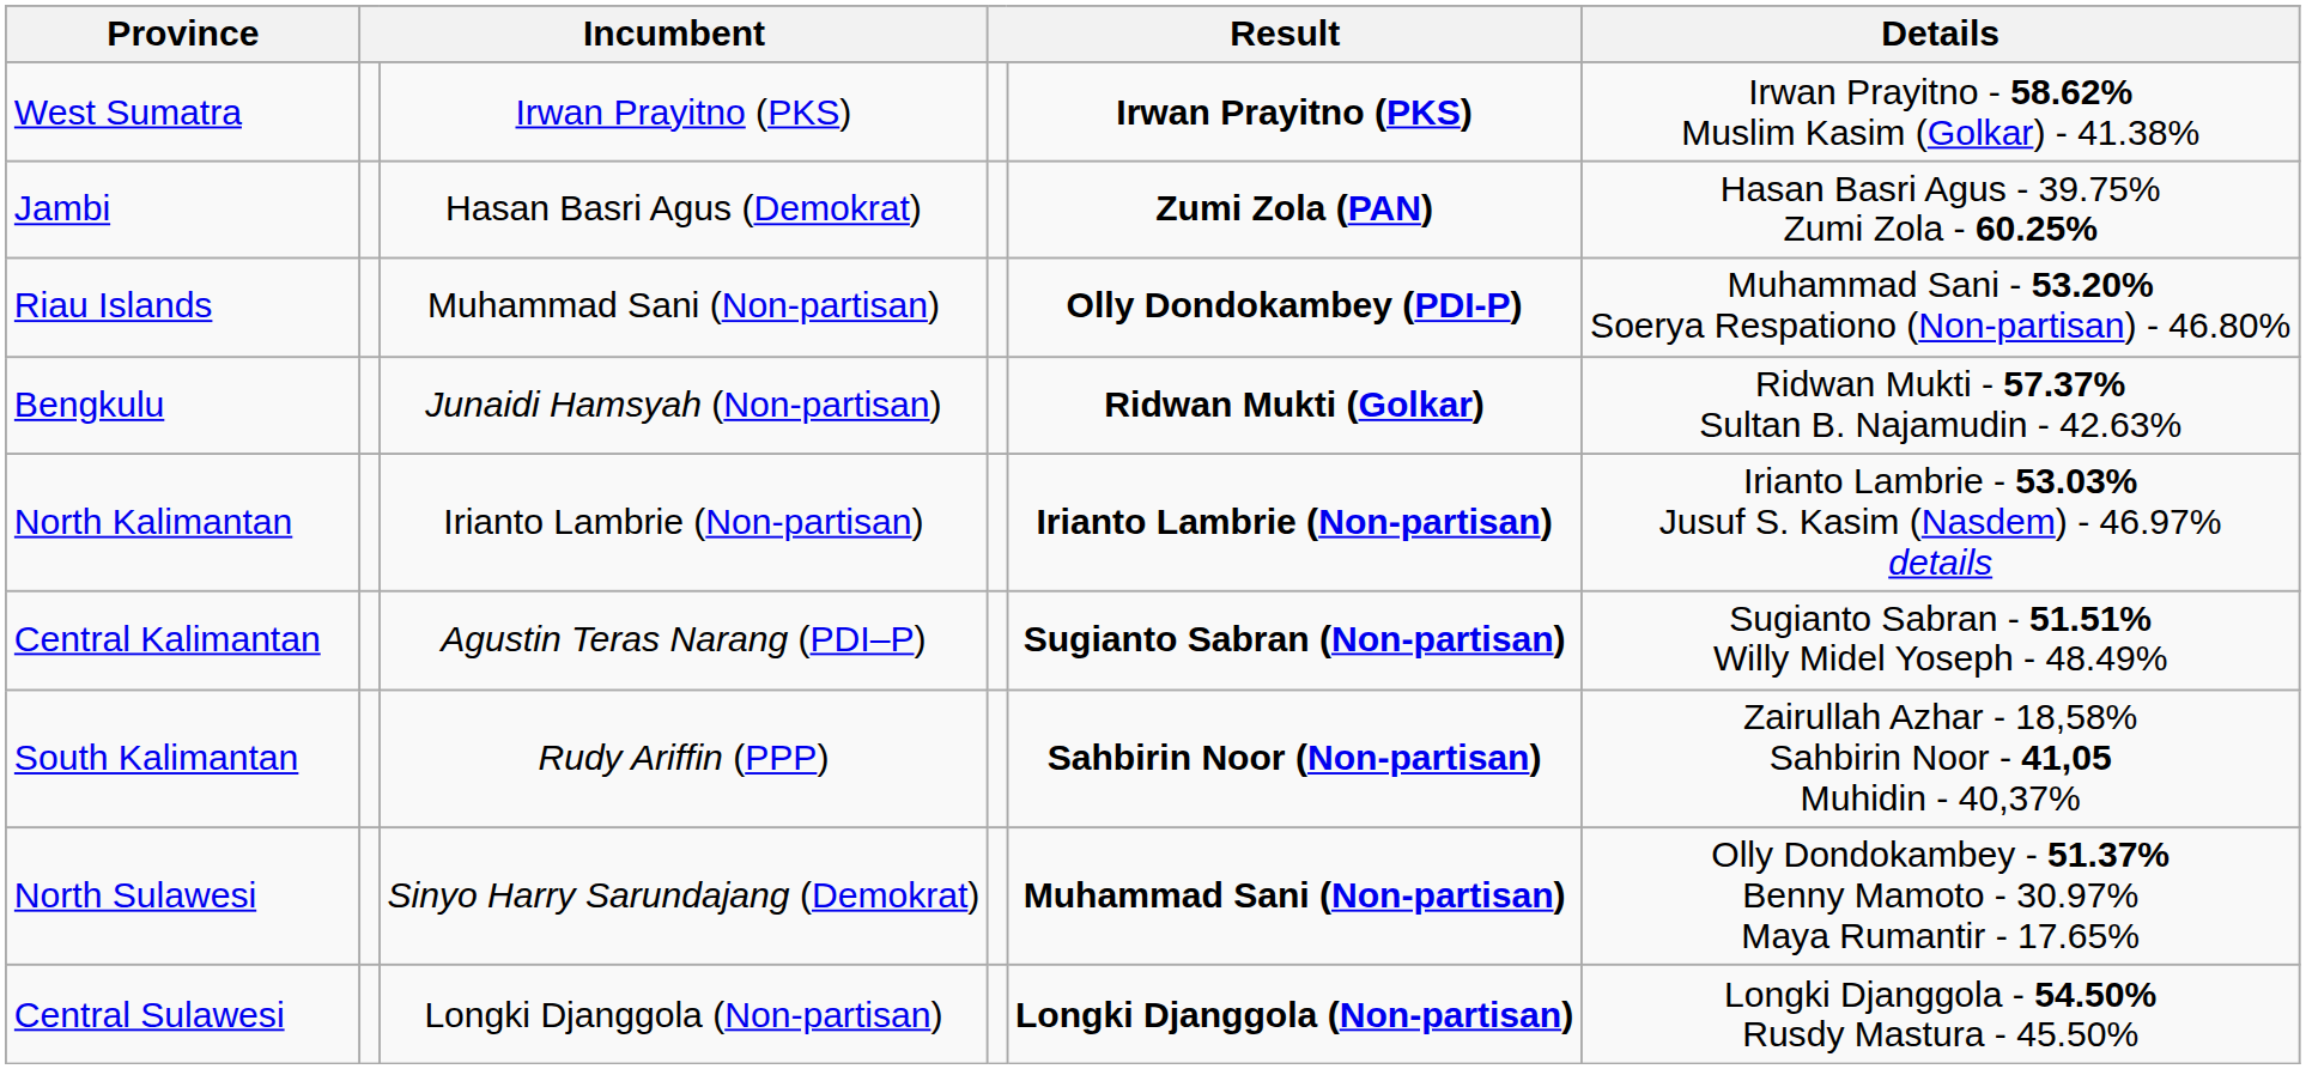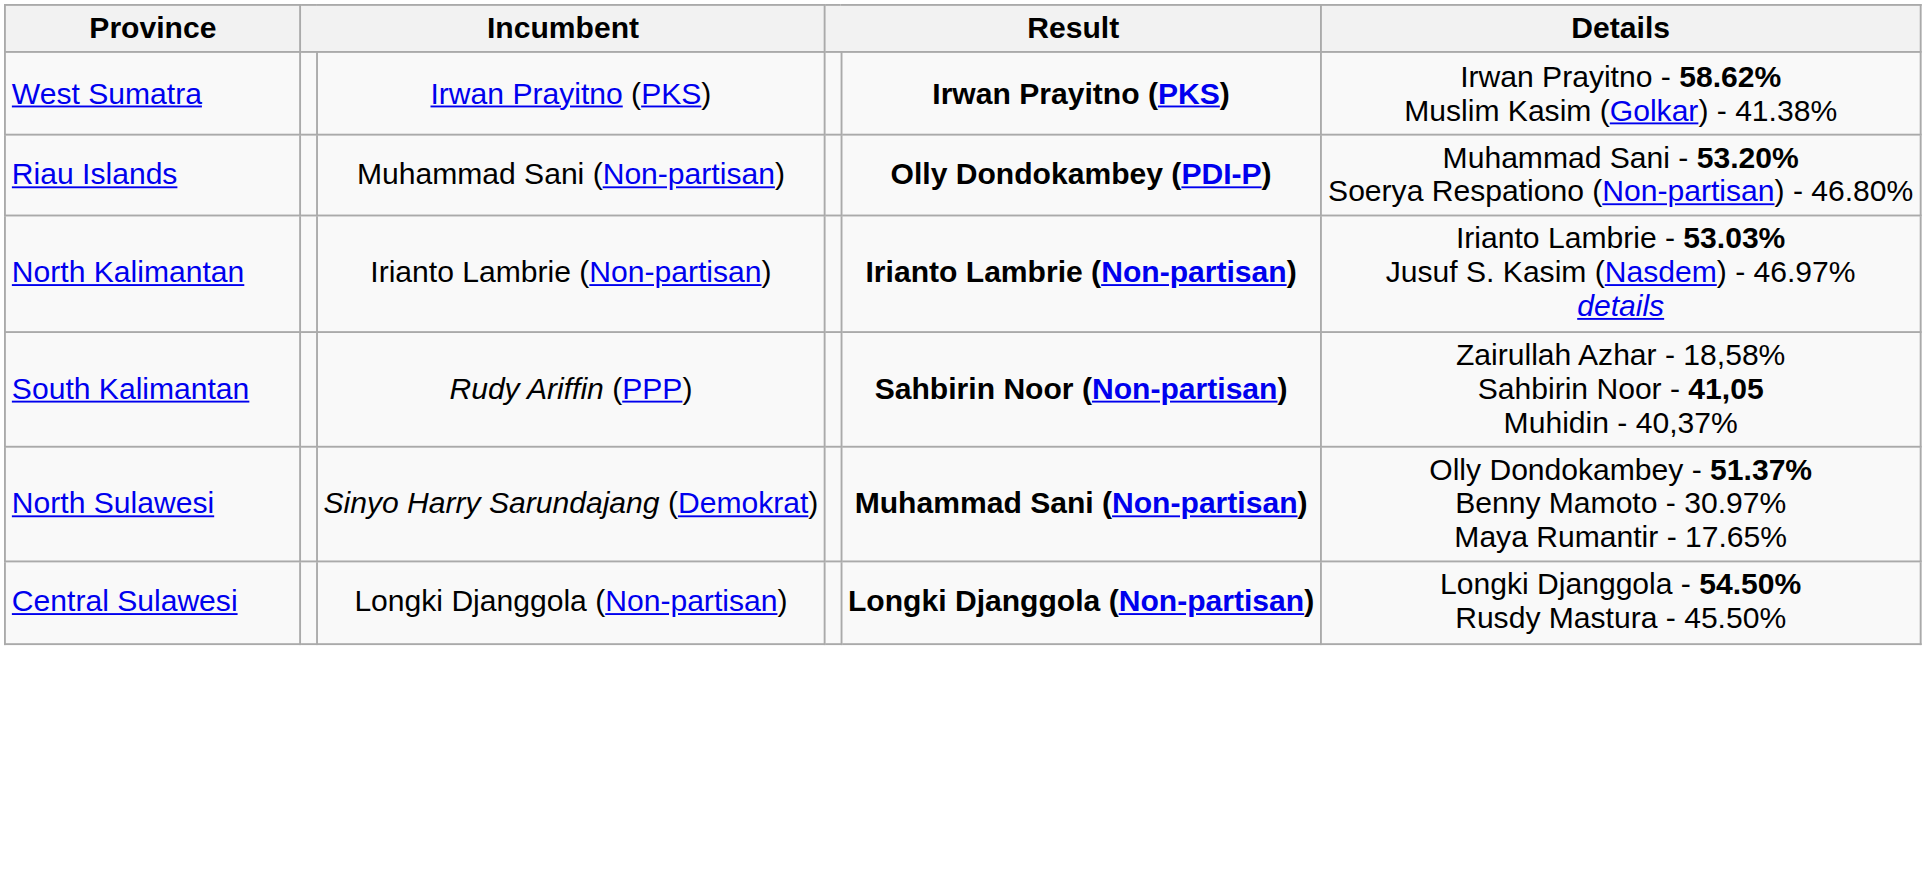- row: Jambi | Hasan Basri Agus (Demokrat) | Zumi Zola (PAN) | Hasan Basri Agus - 39.75% Zumi Zola - 60.25%
- row: Bengkulu | Junaidi Hamsyah (Non-partisan) | Ridwan Mukti (Golkar) | Ridwan Mukti - 57.37% Sultan B. Najamudin - 42.63%
- row: Central Kalimantan | Agustin Teras Narang (PDI–P) | Sugianto Sabran (Non-partisan) | Sugianto Sabran - 51.51% Willy Midel Yoseph - 48.49%
